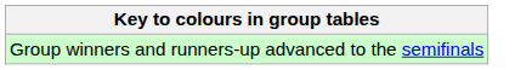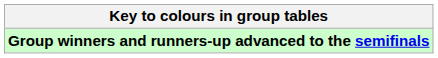row 2 | column 1: normal -> bold
